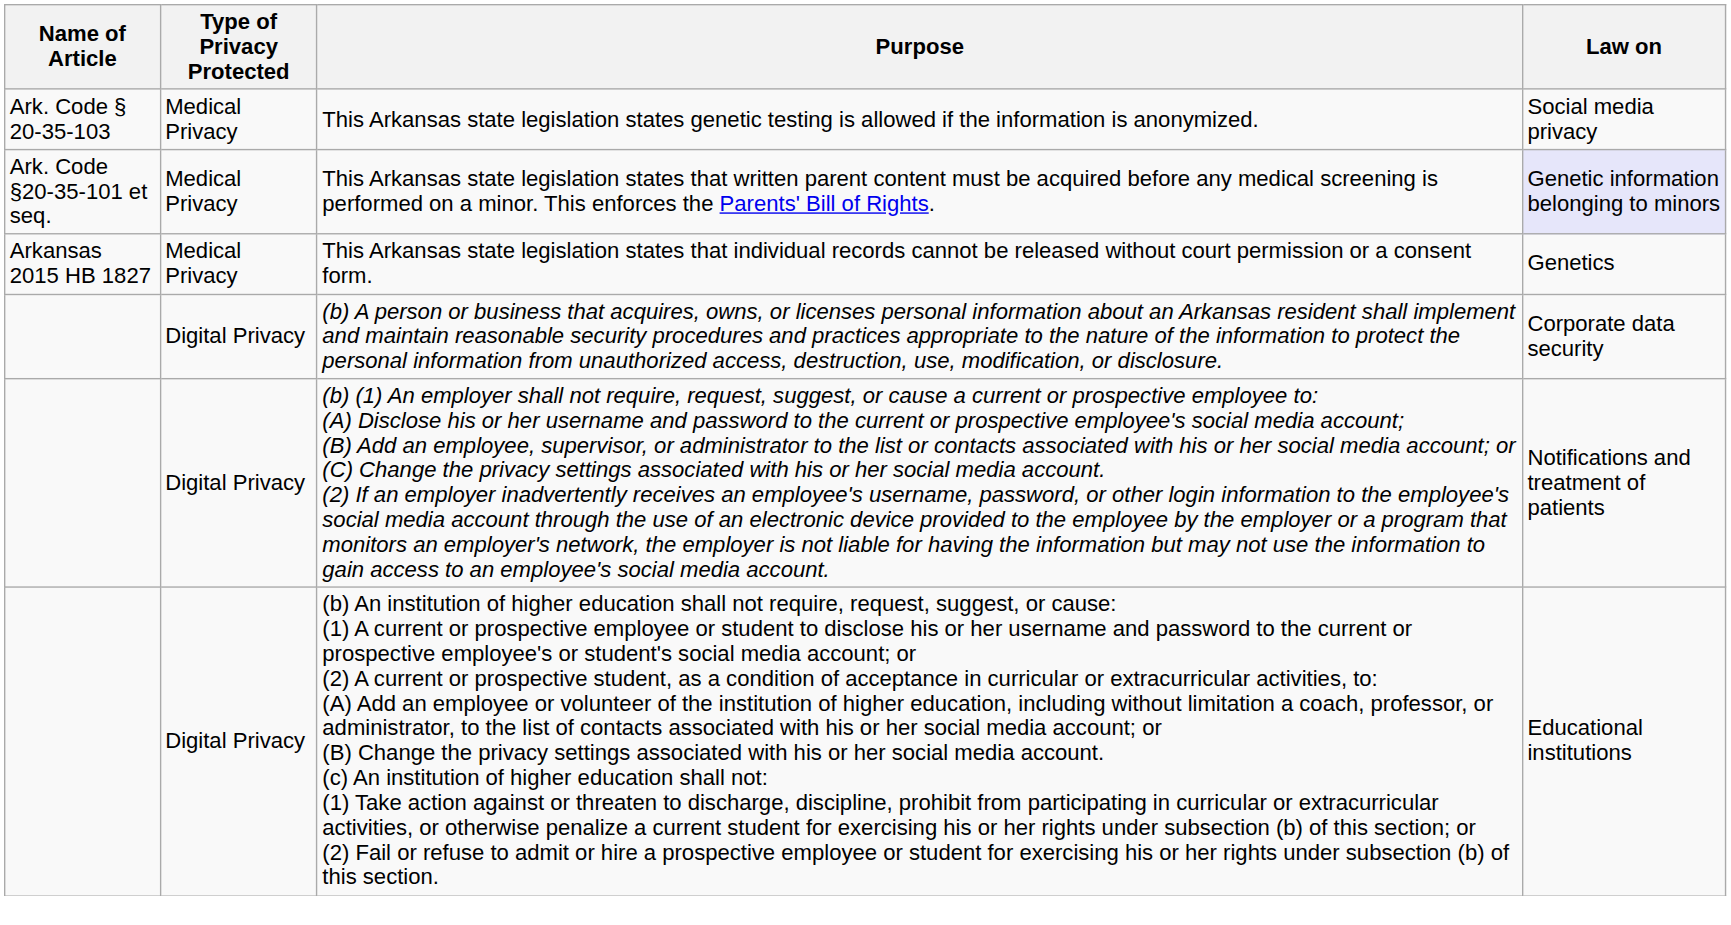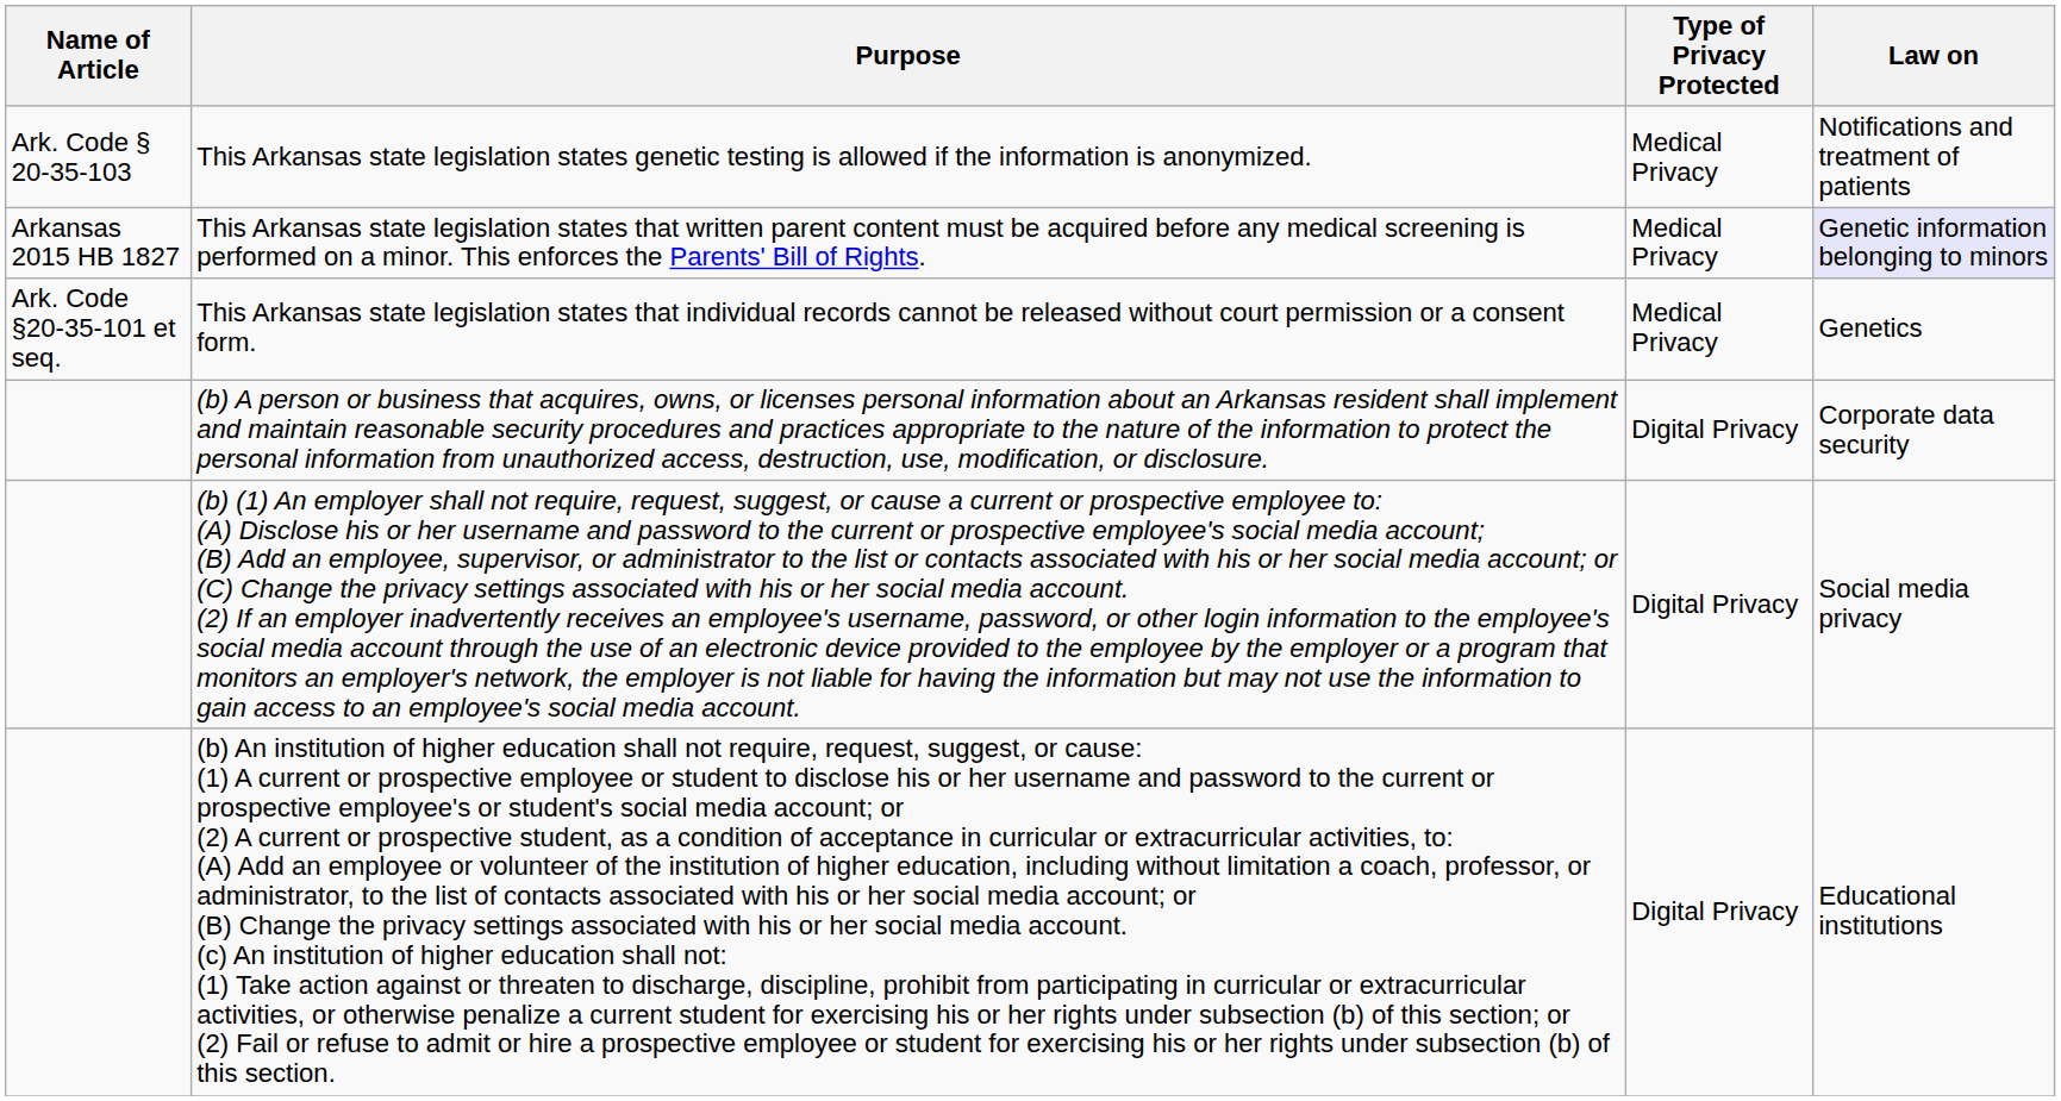columns swapped: Purpose <-> Type of Privacy Protected
row 2 | Law on: Social media privacy -> Notifications and treatment of patients
row 3 | Name of Article: Ark. Code §20-35-101 et seq. -> Arkansas 2015 HB 1827
row 4 | Name of Article: Arkansas 2015 HB 1827 -> Ark. Code §20-35-101 et seq.
row 6 | Law on: Notifications and treatment of patients -> Social media privacy
